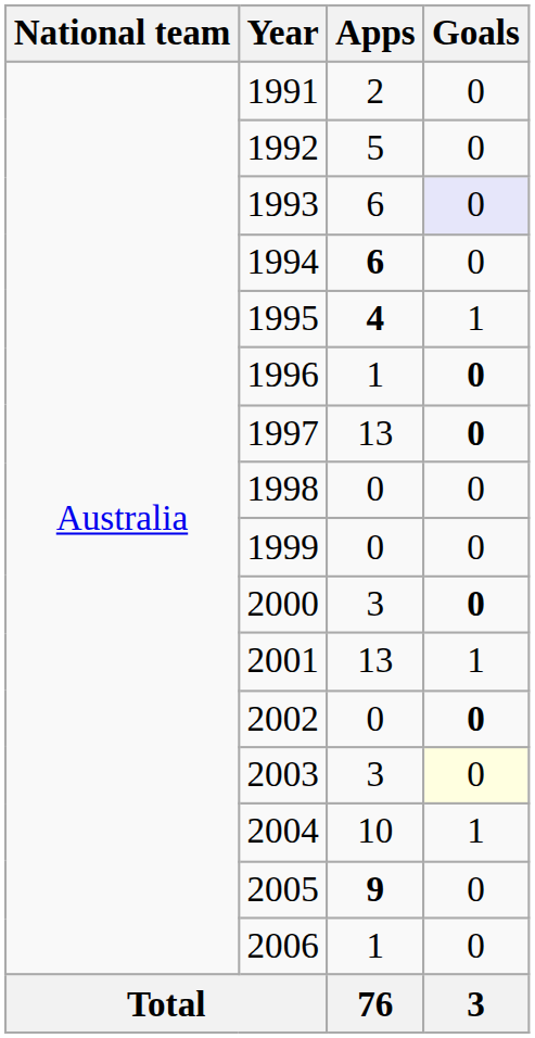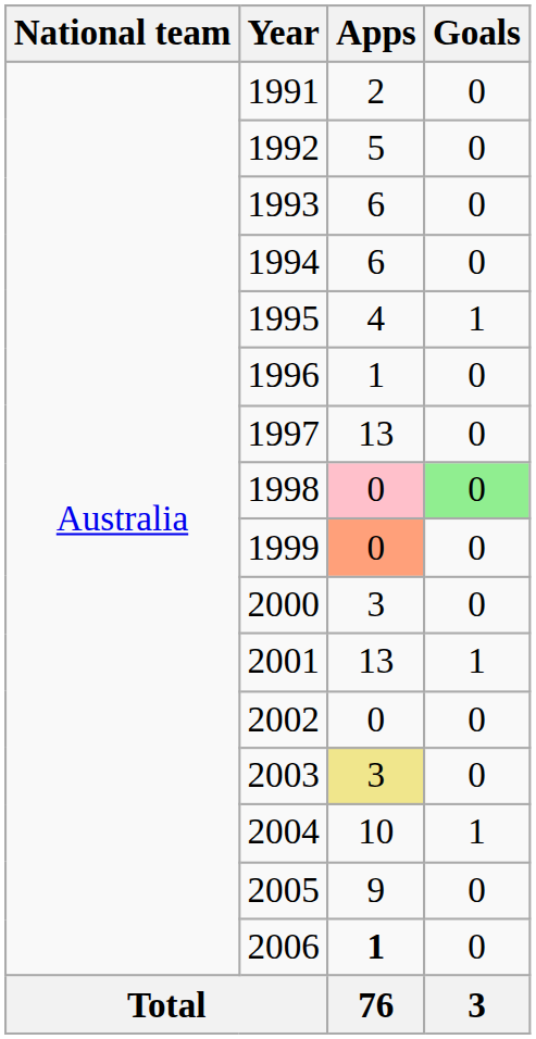1993 | Goals: lavender background -> no background
1994 | Apps: bold -> normal
1995 | Apps: bold -> normal
1996 | Goals: bold -> normal
1997 | Goals: bold -> normal
1998 | Apps: no background -> pink background
1998 | Goals: no background -> lightgreen background
1999 | Apps: no background -> lightsalmon background
2000 | Goals: bold -> normal
2002 | Goals: bold -> normal
2003 | Apps: no background -> khaki background
2003 | Goals: lightyellow background -> no background
2005 | Apps: bold -> normal
2006 | Apps: normal -> bold
